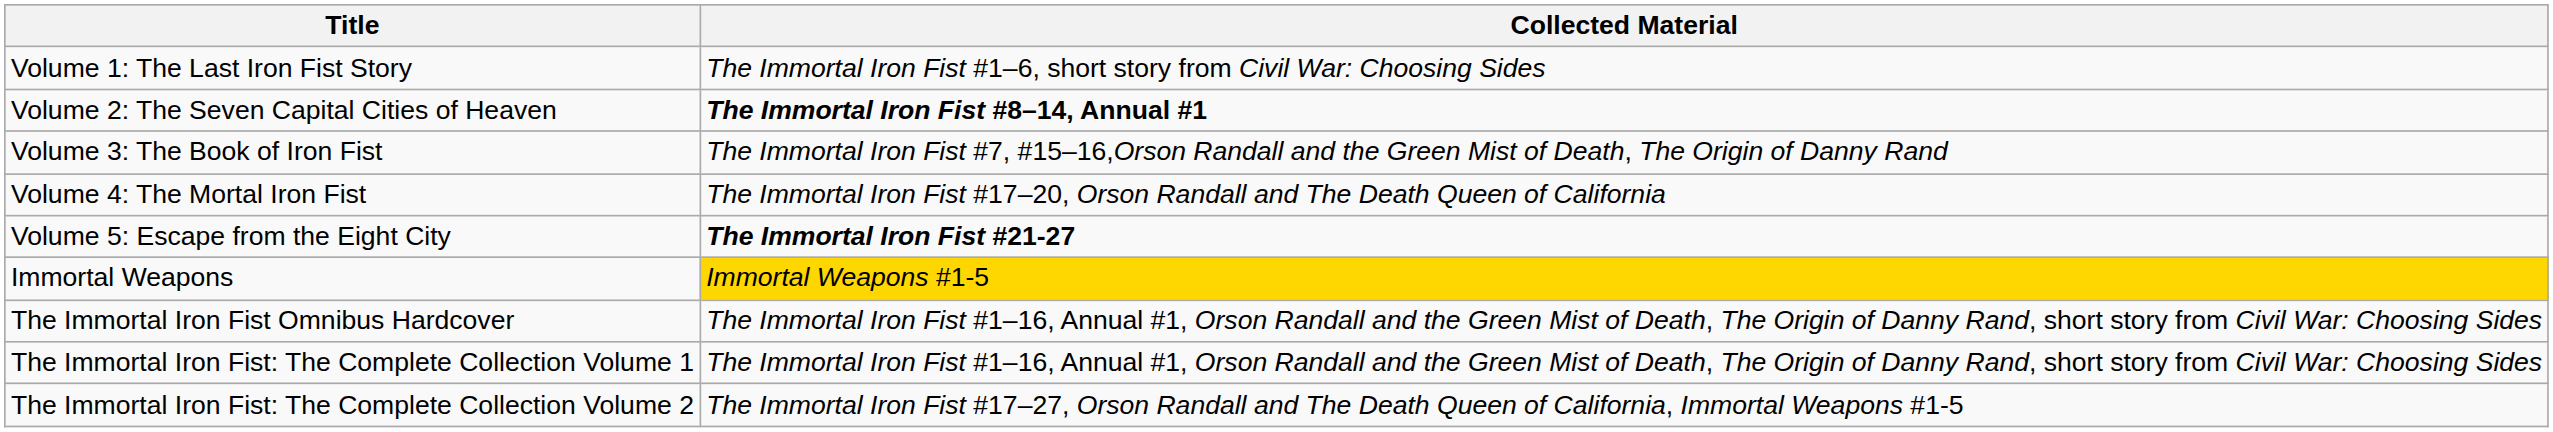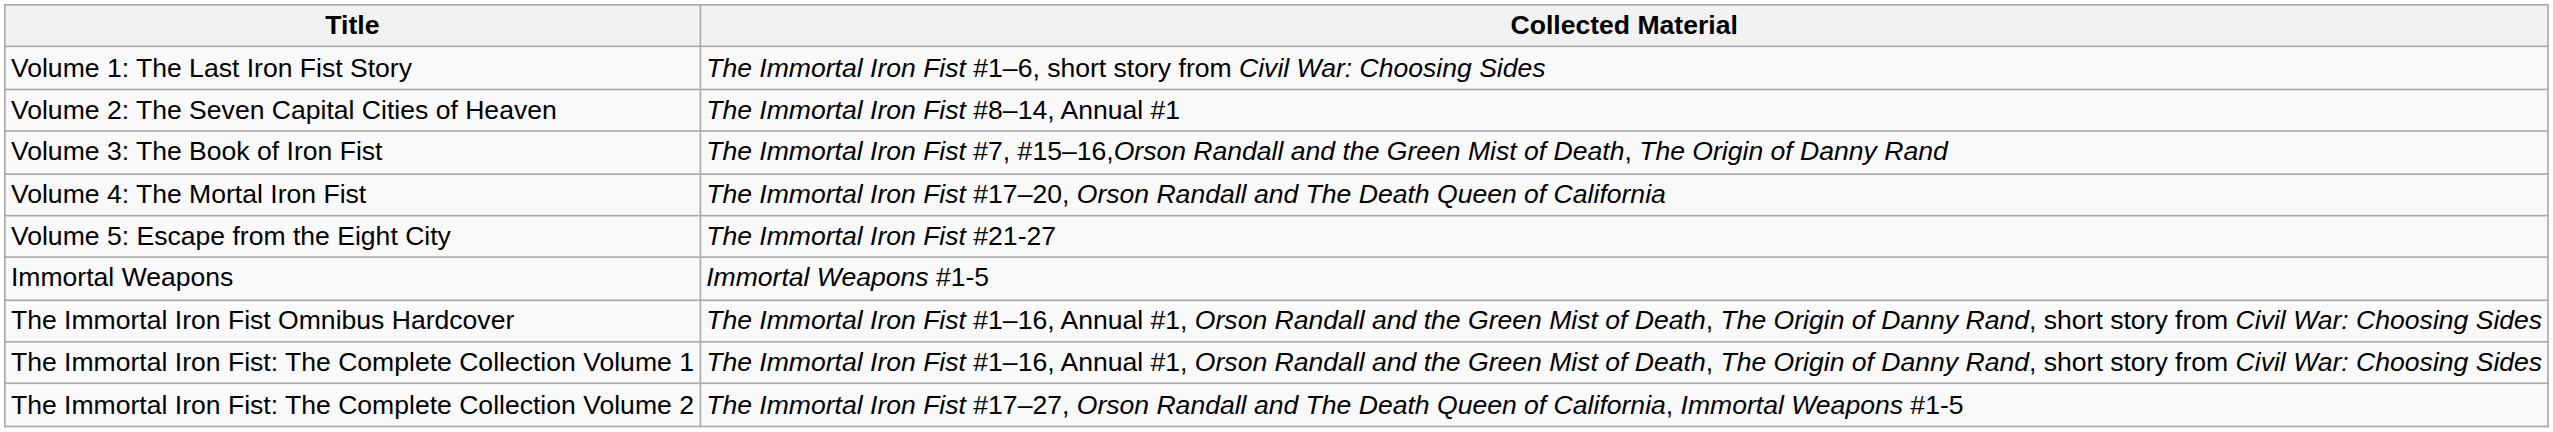Volume 2: The Seven Capital Cities of Heaven | Collected Material: bold -> normal
Volume 5: Escape from the Eight City | Collected Material: bold -> normal
Immortal Weapons | Collected Material: gold background -> no background
